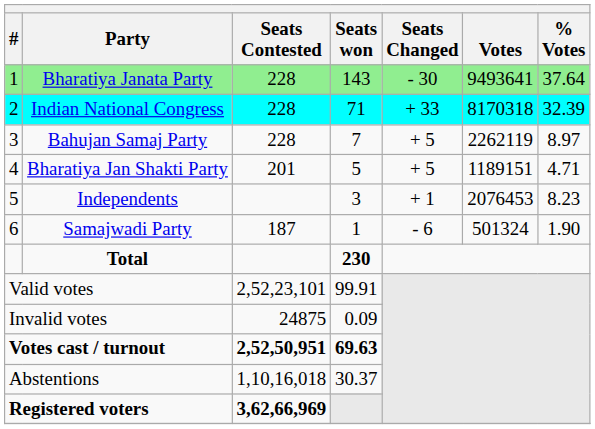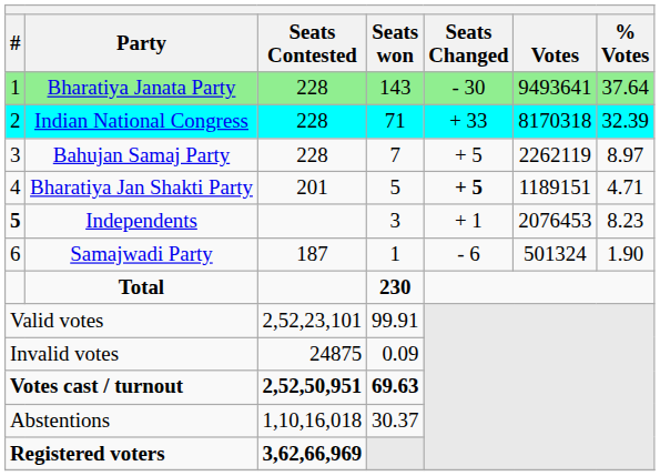Bharatiya Jan Shakti Party | Seats Changed: normal -> bold
Independents | #: normal -> bold
